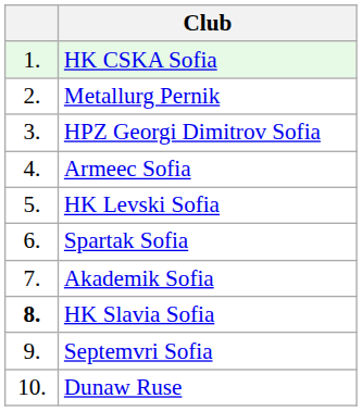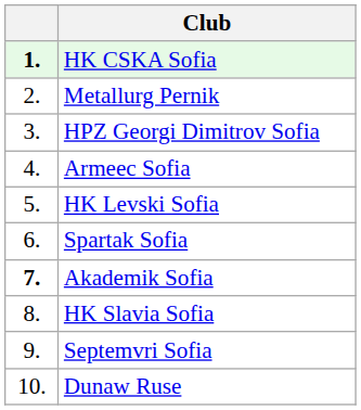HK CSKA Sofia | column 1: normal -> bold
Akademik Sofia | column 1: normal -> bold
HK Slavia Sofia | column 1: bold -> normal
